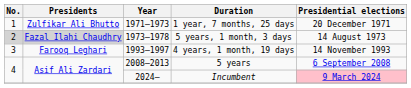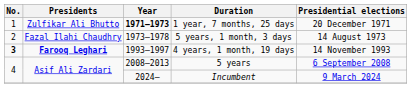1 year, 7 months, 25 days | Year: normal -> bold
5 years, 1 month, 3 days | No.: lightgrey background -> no background
5 years, 1 month, 3 days | Presidents: lightgrey background -> no background
4 years, 1 month, 19 days | No.: normal -> bold
4 years, 1 month, 19 days | Presidents: normal -> bold
Incumbent | Presidential elections: pink background -> no background
